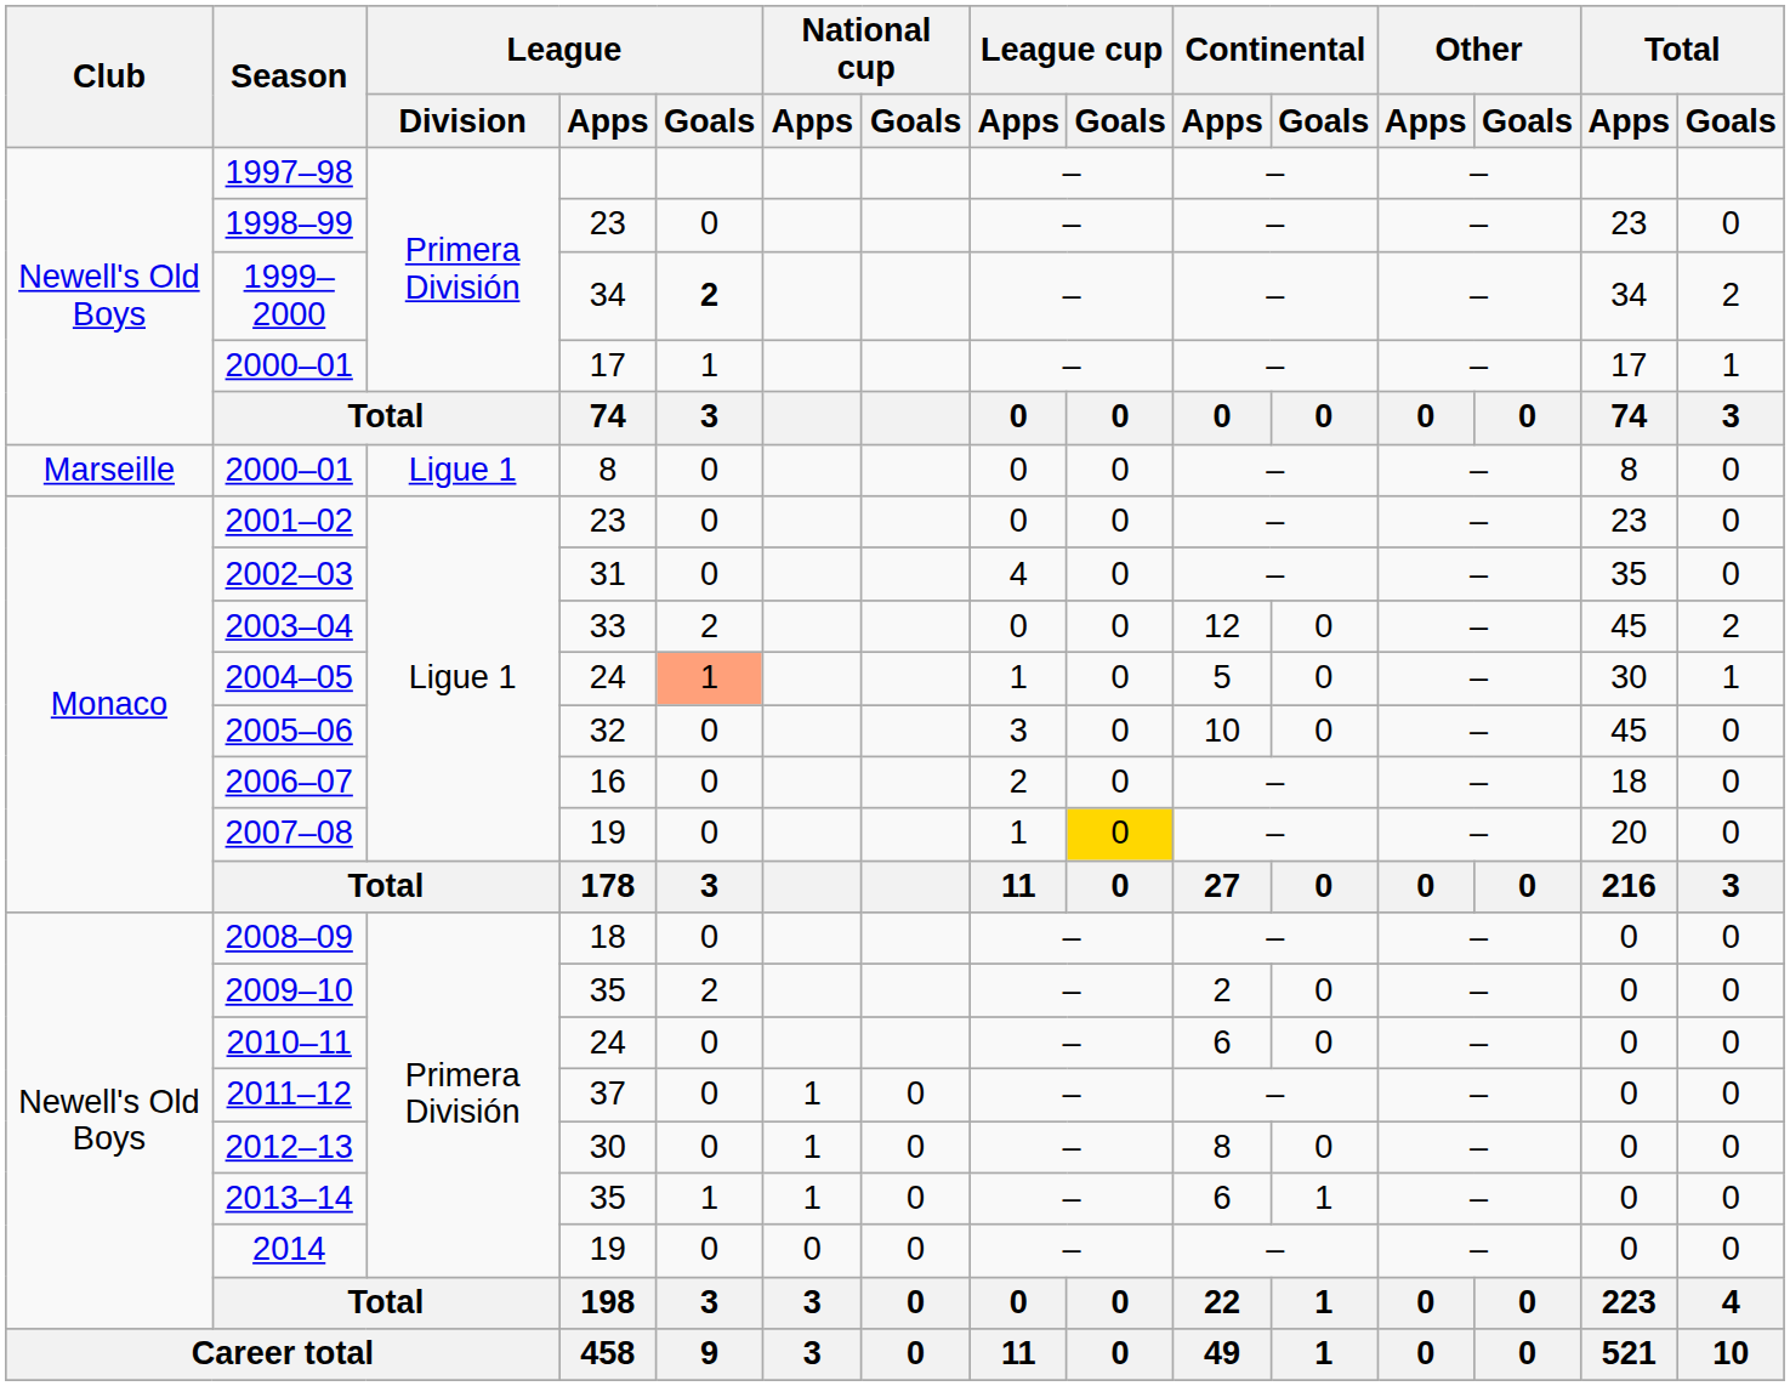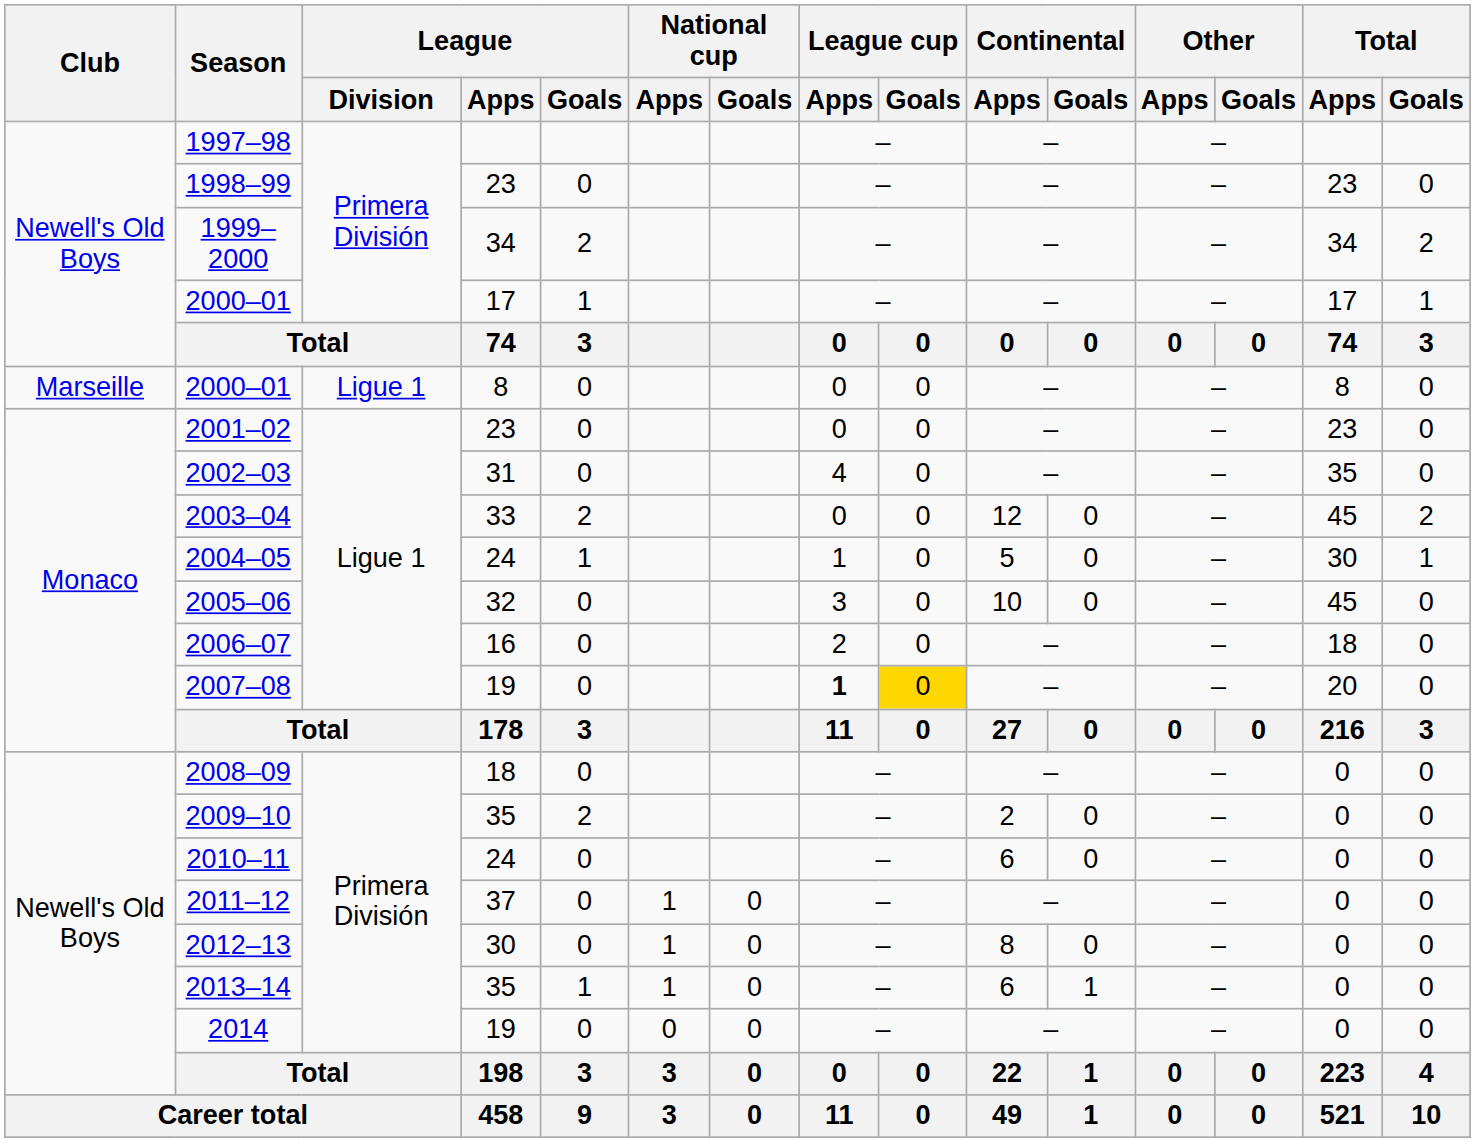1999–2000 | League / Goals: bold -> normal
2004–05 | League / Goals: lightsalmon background -> no background
2007–08 | League cup / Apps: normal -> bold
